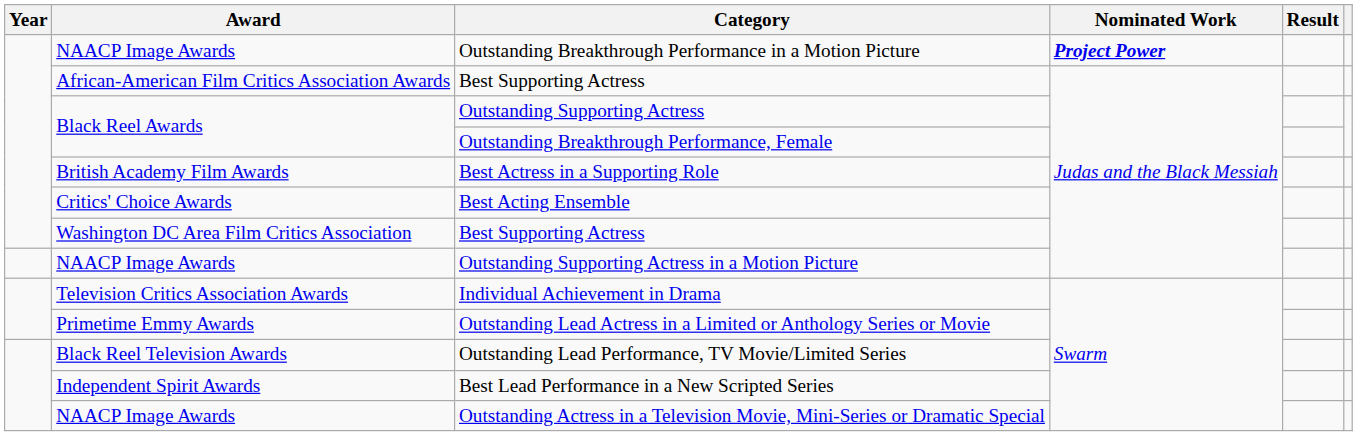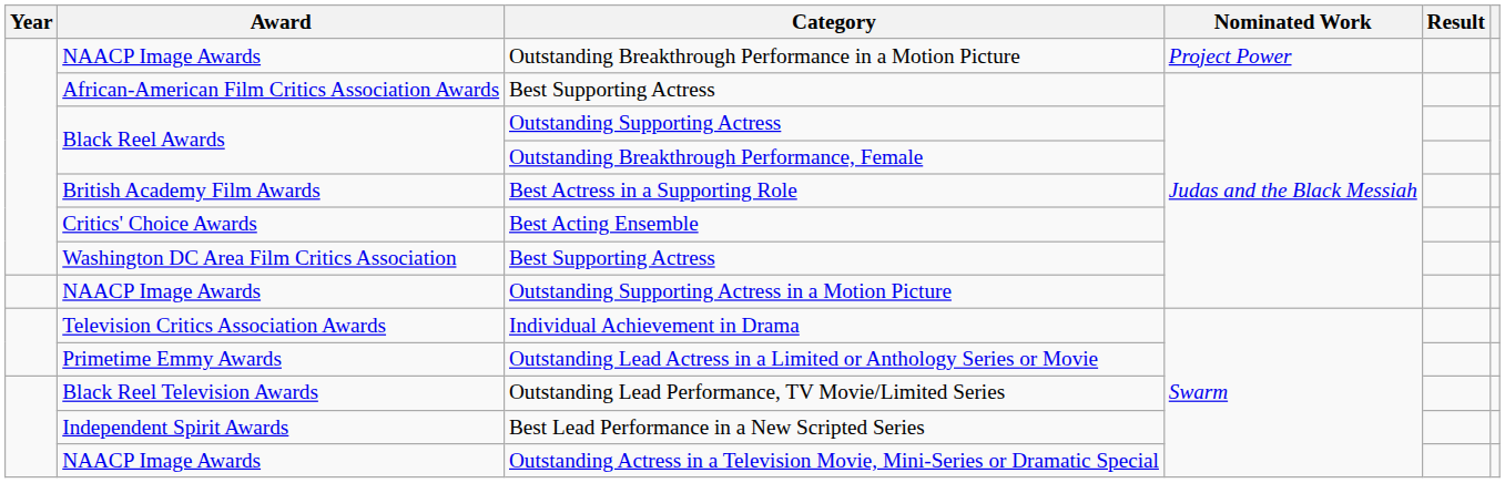Outstanding Breakthrough Performance in a Motion Picture | Nominated Work: bold -> normal
